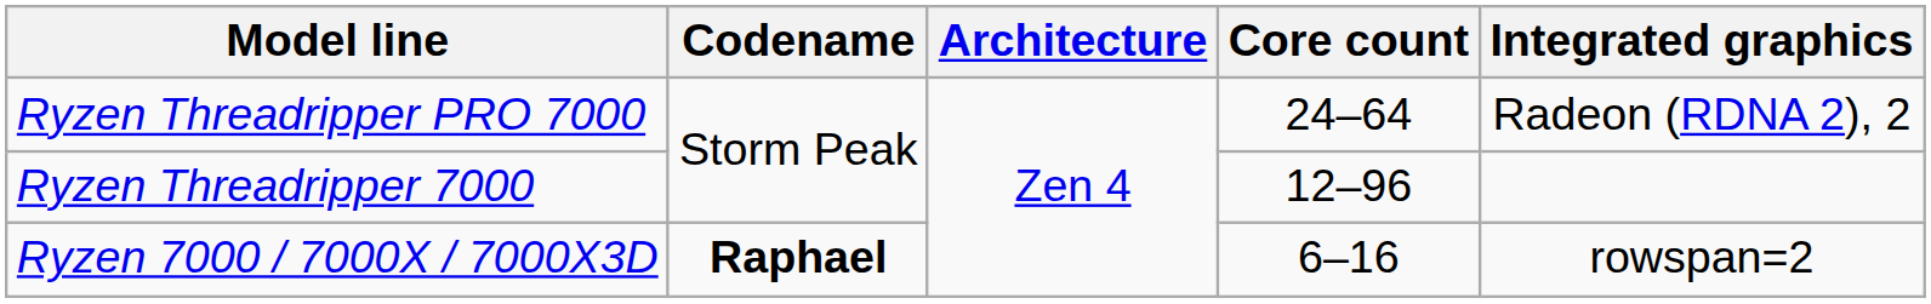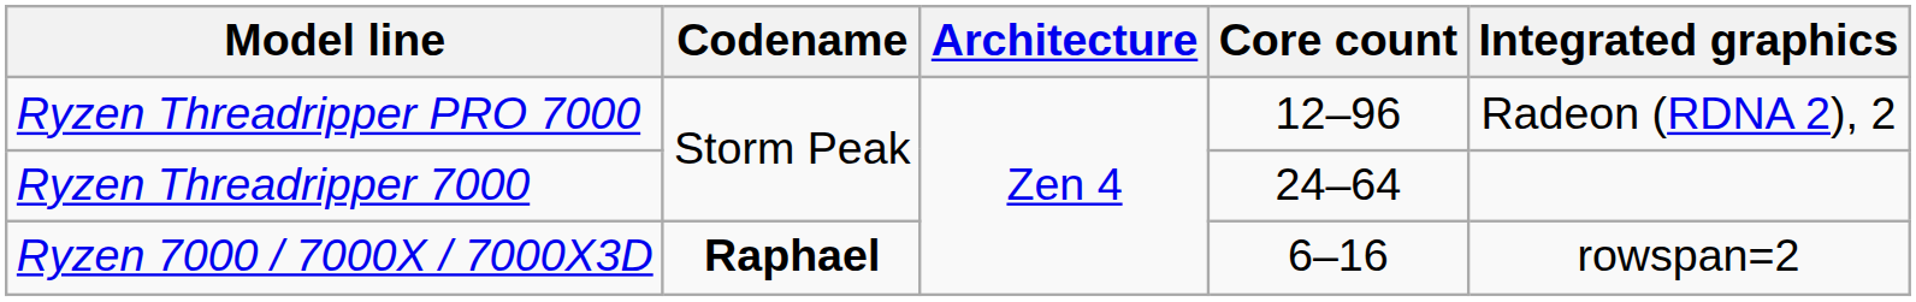Ryzen Threadripper PRO 7000 | Core count: 24–64 -> 12–96
Ryzen Threadripper 7000 | Core count: 12–96 -> 24–64
